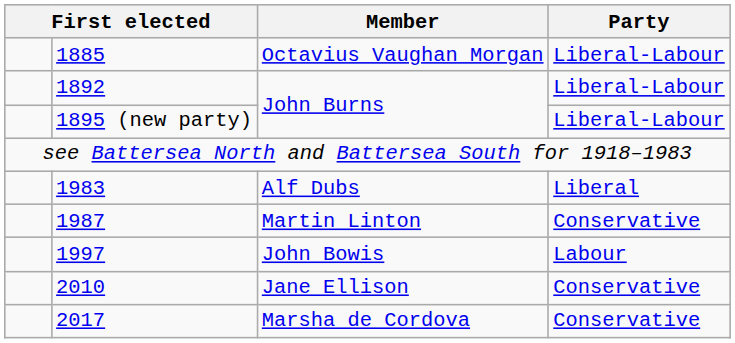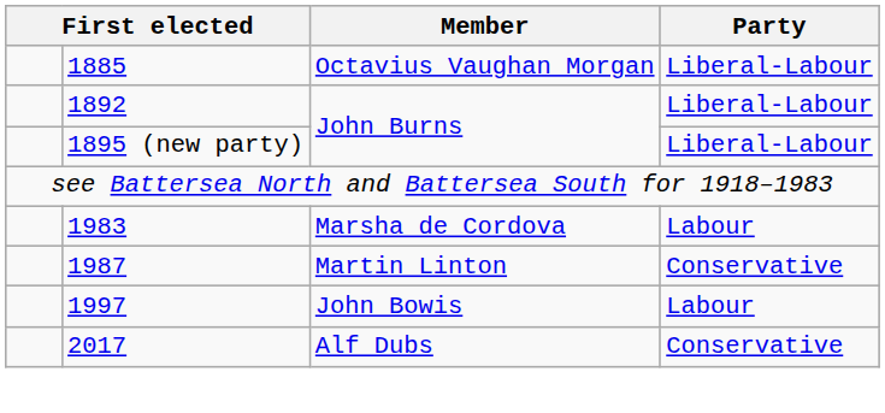1983 | Member: Alf Dubs -> Marsha de Cordova
1983 | Party: Liberal -> Labour
- row: 2010 | Jane Ellison | Conservative
2017 | Member: Marsha de Cordova -> Alf Dubs
